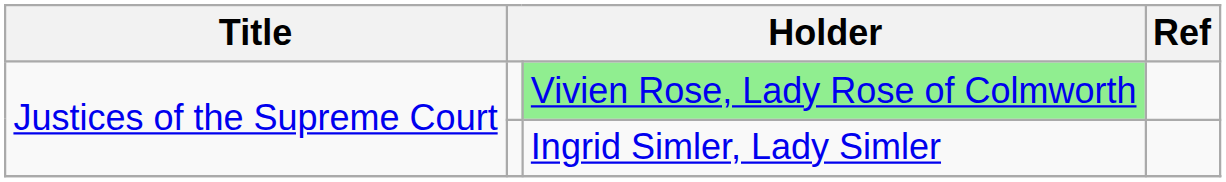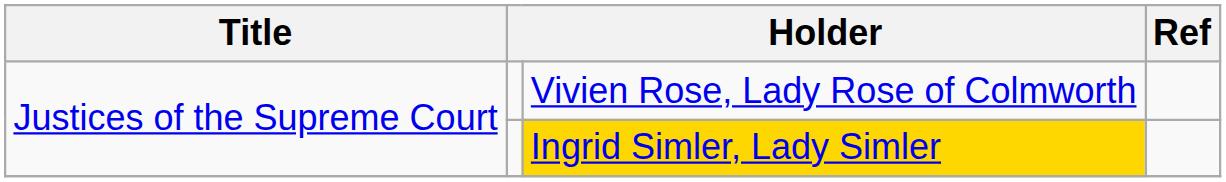Vivien Rose, Lady Rose of Colmworth | column 3: lightgreen background -> no background
Ingrid Simler, Lady Simler | column 3: no background -> gold background
